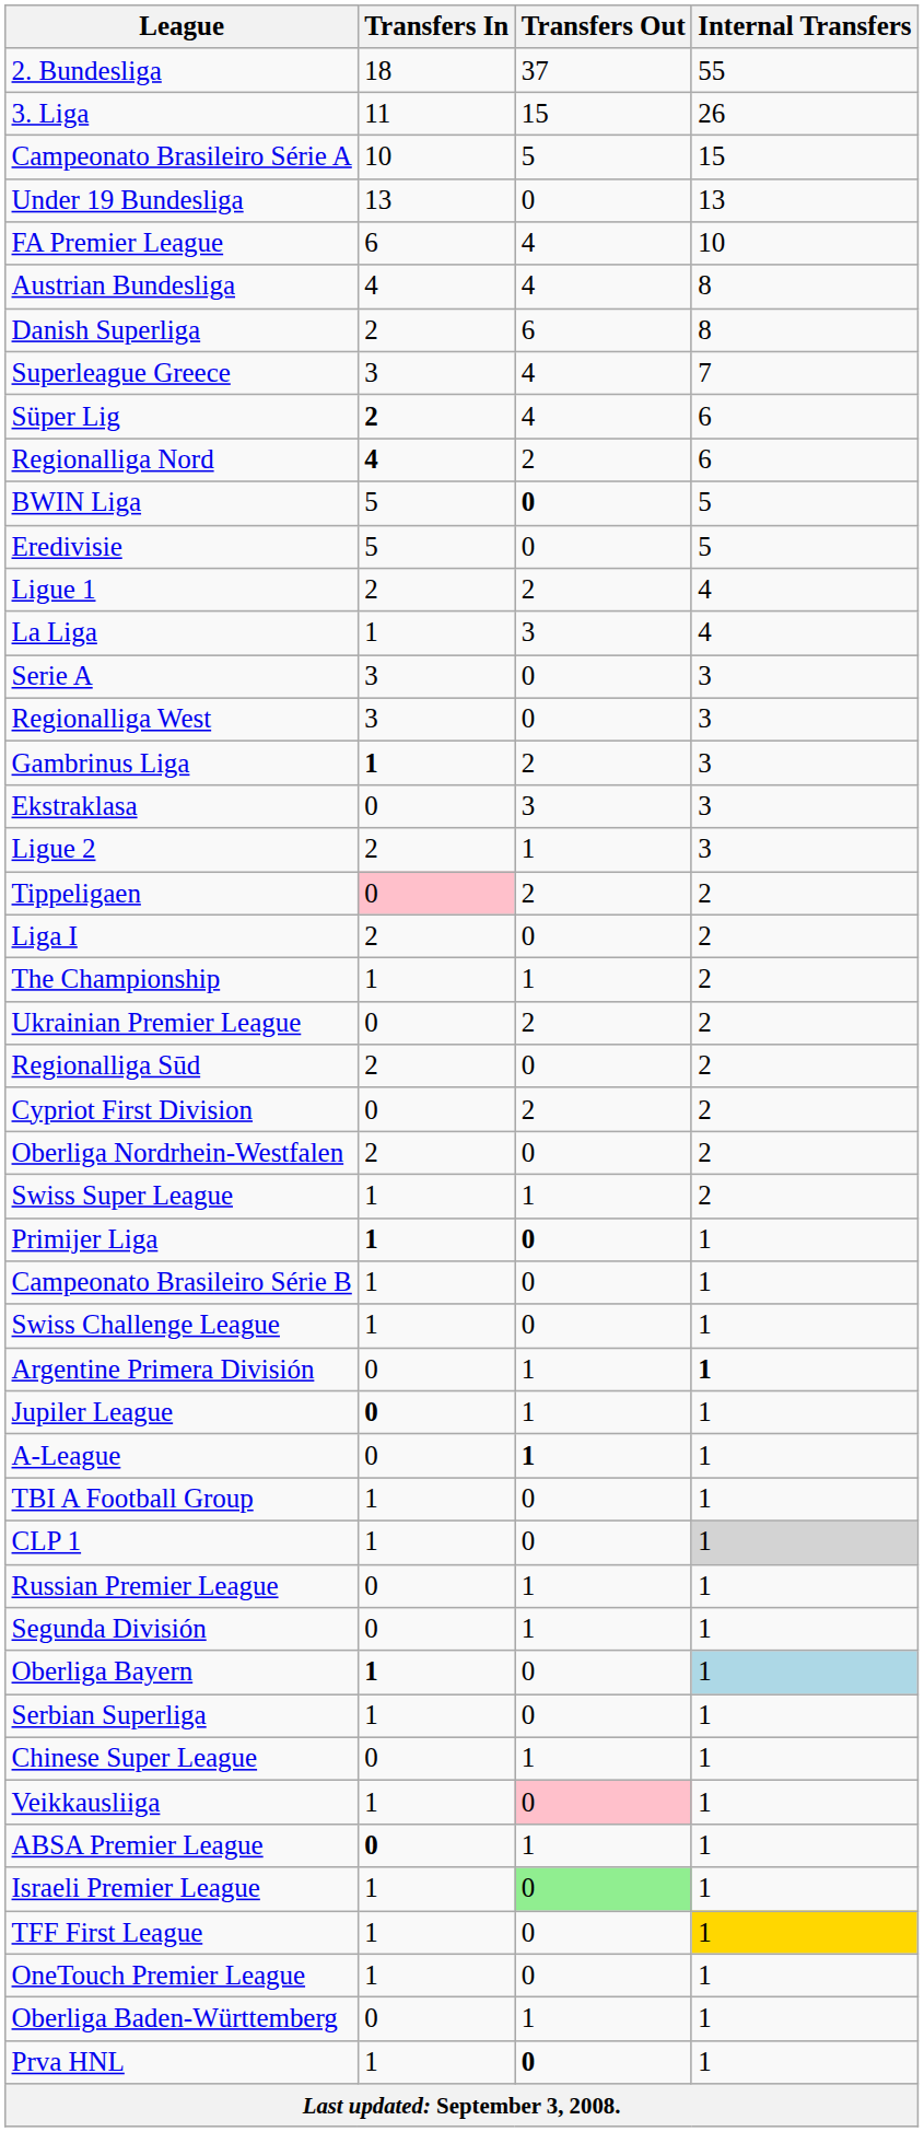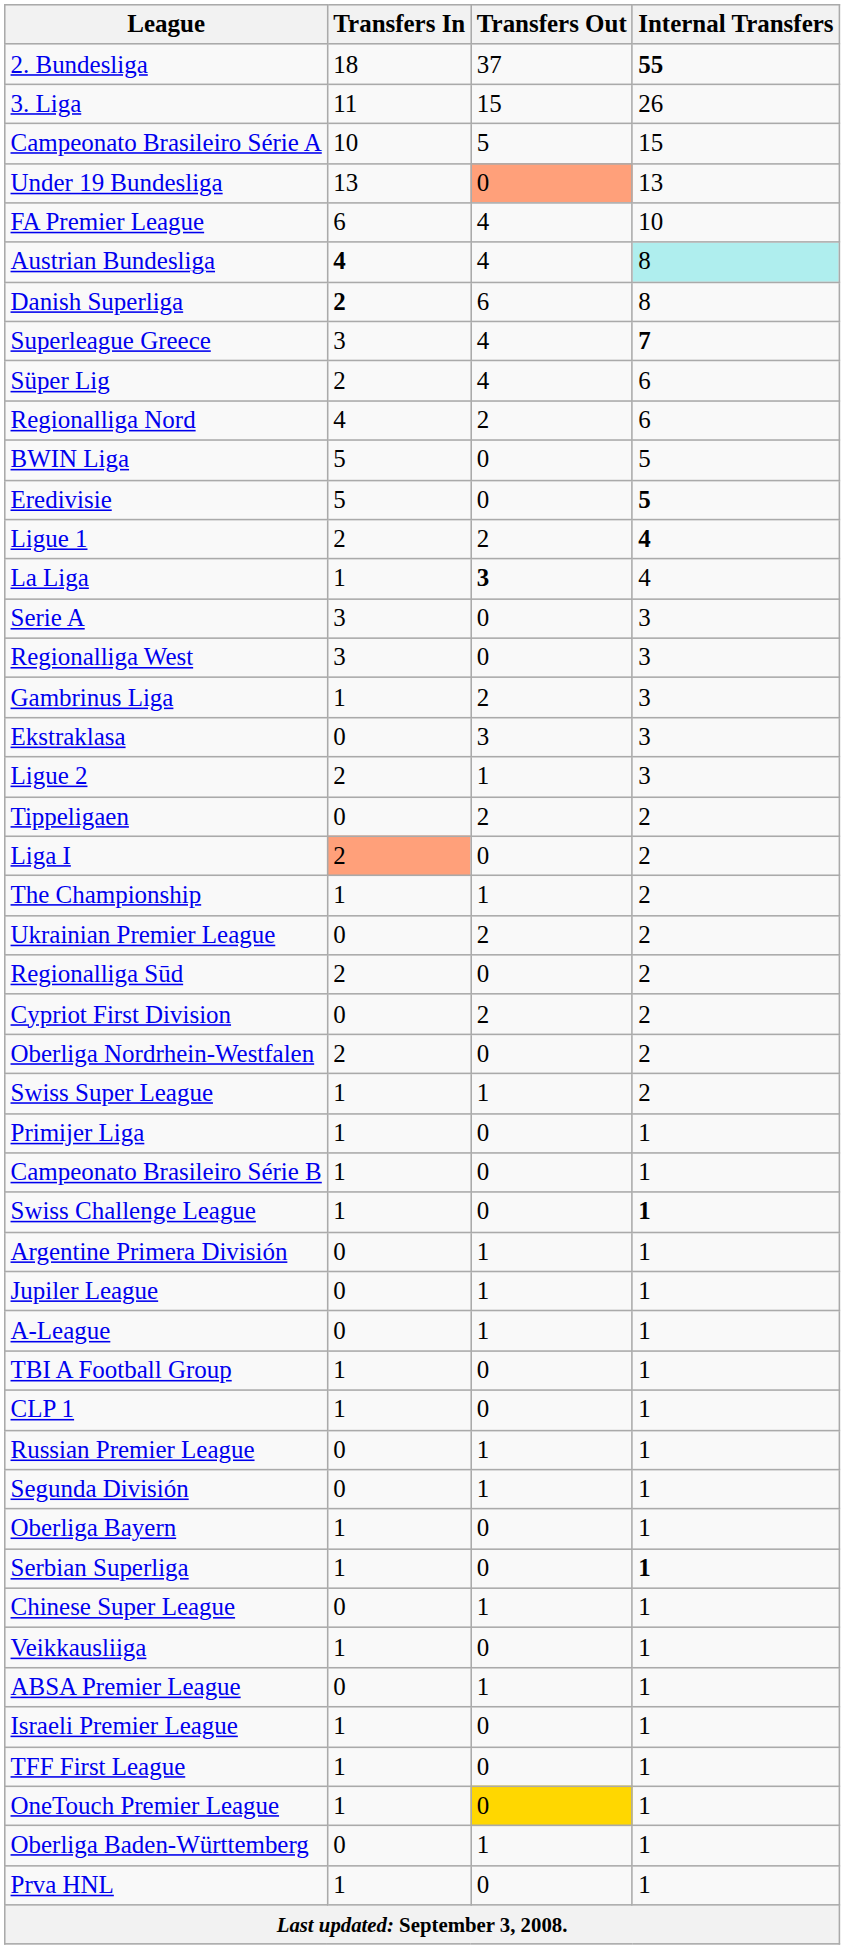2. Bundesliga | Internal Transfers: normal -> bold
Under 19 Bundesliga | Transfers Out: no background -> lightsalmon background
Austrian Bundesliga | Transfers In: normal -> bold
Austrian Bundesliga | Internal Transfers: no background -> paleturquoise background
Danish Superliga | Transfers In: normal -> bold
Superleague Greece | Internal Transfers: normal -> bold
Süper Lig | Transfers In: bold -> normal
Regionalliga Nord | Transfers In: bold -> normal
BWIN Liga | Transfers Out: bold -> normal
Eredivisie | Internal Transfers: normal -> bold
Ligue 1 | Internal Transfers: normal -> bold
La Liga | Transfers Out: normal -> bold
Gambrinus Liga | Transfers In: bold -> normal
Tippeligaen | Transfers In: pink background -> no background
Liga I | Transfers In: no background -> lightsalmon background
Primijer Liga | Transfers In: bold -> normal
Primijer Liga | Transfers Out: bold -> normal
Swiss Challenge League | Internal Transfers: normal -> bold
Argentine Primera División | Internal Transfers: bold -> normal
Jupiler League | Transfers In: bold -> normal
A-League | Transfers Out: bold -> normal
CLP 1 | Internal Transfers: lightgrey background -> no background
Oberliga Bayern | Transfers In: bold -> normal
Oberliga Bayern | Internal Transfers: lightblue background -> no background
Serbian Superliga | Internal Transfers: normal -> bold
Veikkausliiga | Transfers Out: pink background -> no background
ABSA Premier League | Transfers In: bold -> normal
Israeli Premier League | Transfers Out: lightgreen background -> no background
TFF First League | Internal Transfers: gold background -> no background
OneTouch Premier League | Transfers Out: no background -> gold background
Prva HNL | Transfers Out: bold -> normal
